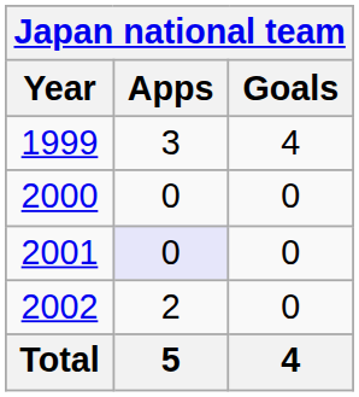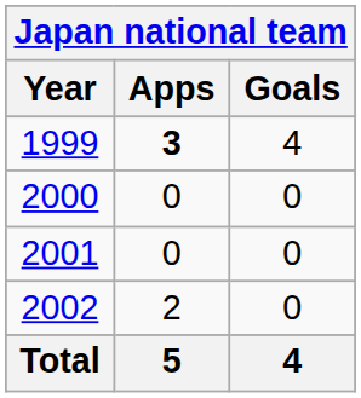1999 | Apps: normal -> bold
2001 | Apps: lavender background -> no background
